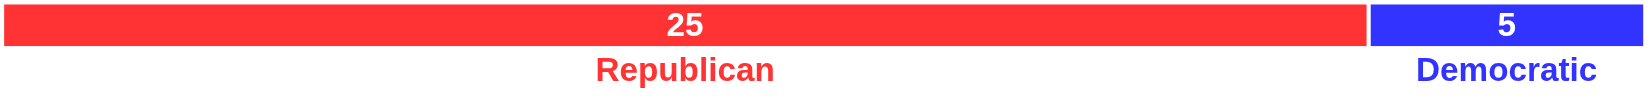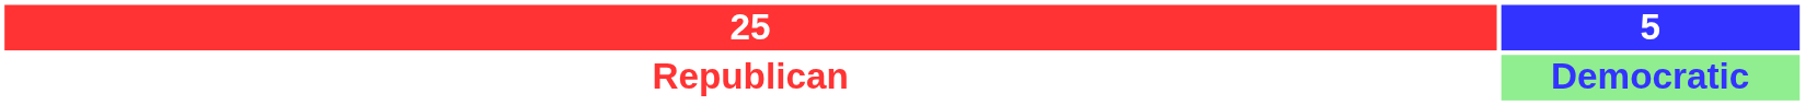Republican | column 2: no background -> lightgreen background
